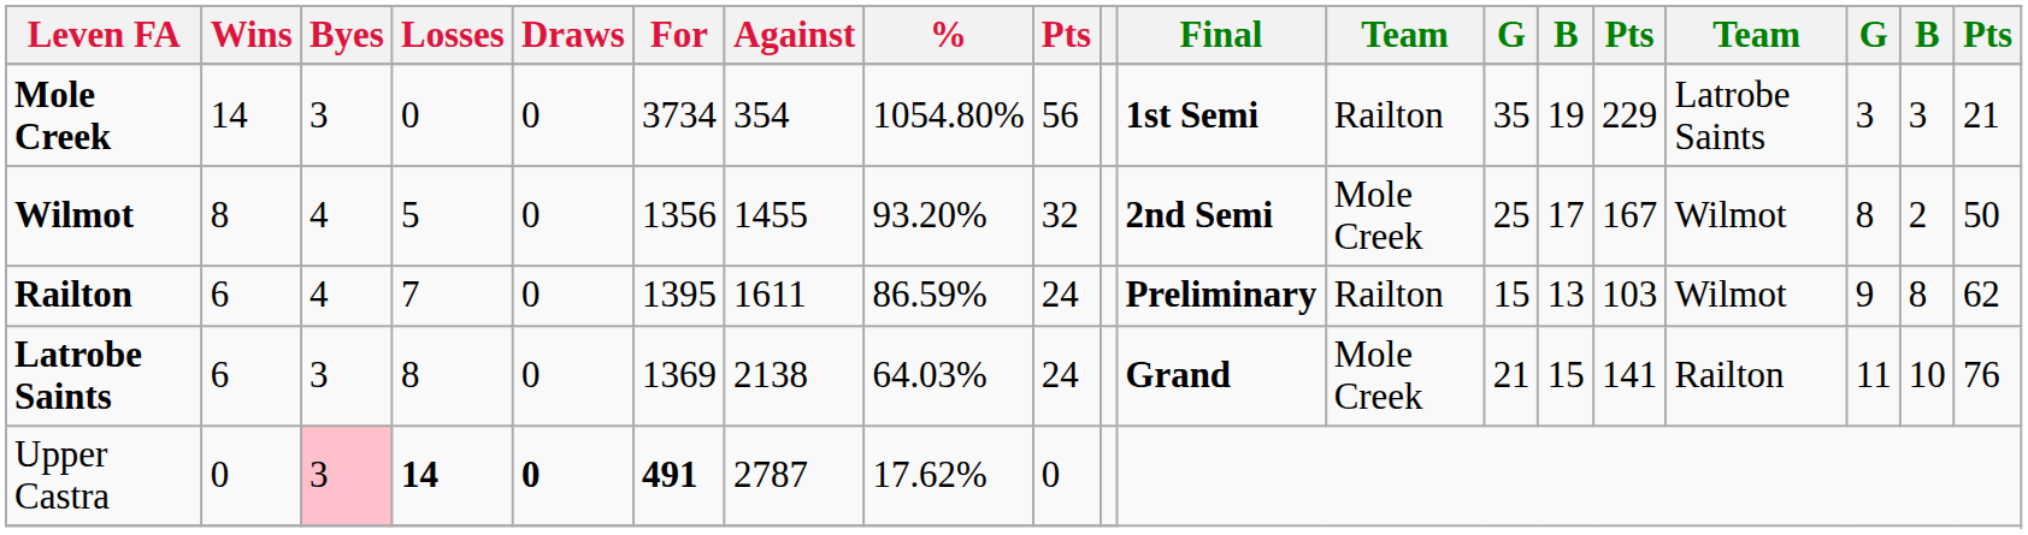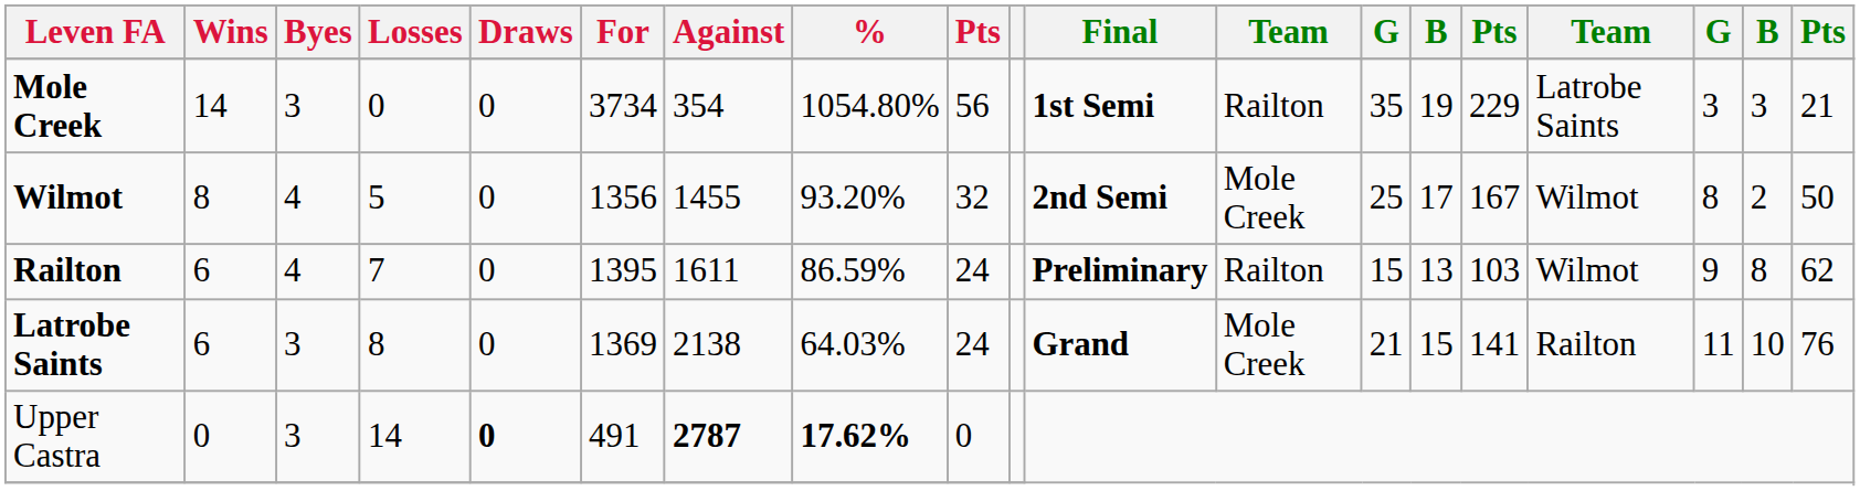Upper Castra | Byes: pink background -> no background
Upper Castra | Losses: bold -> normal
Upper Castra | For: bold -> normal
Upper Castra | Against: normal -> bold
Upper Castra | %: normal -> bold
